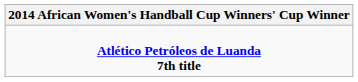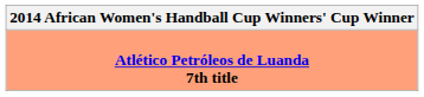row 2 | column 1: no background -> lightsalmon background
